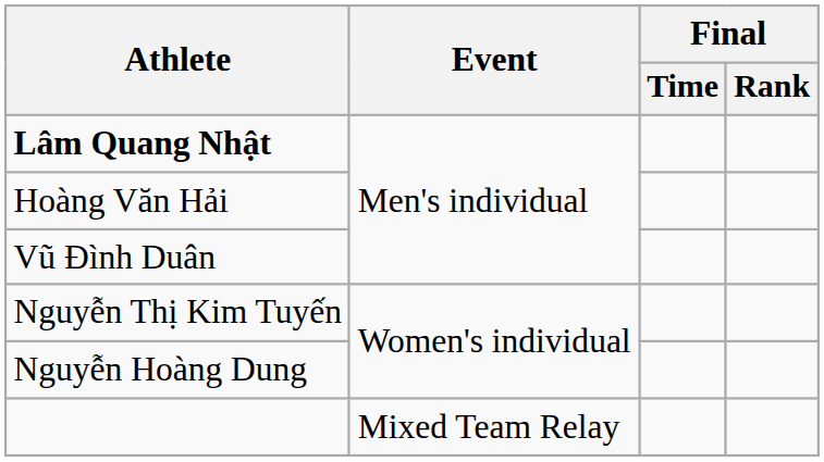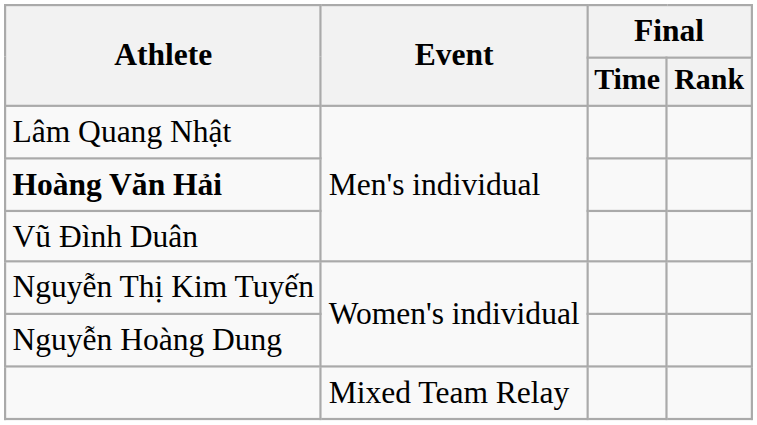Lâm Quang Nhật | Athlete: bold -> normal
Hoàng Văn Hải | Athlete: normal -> bold
